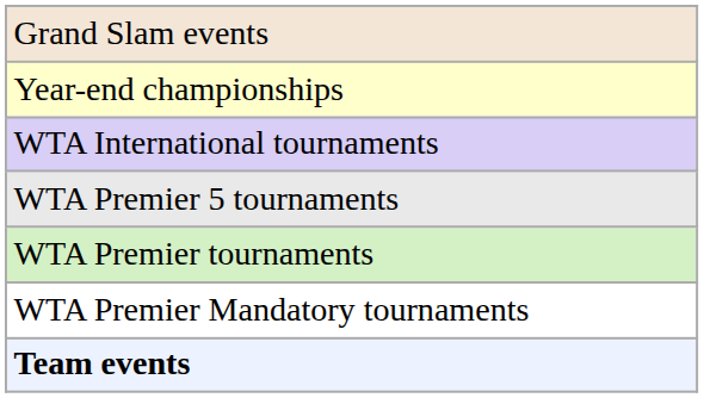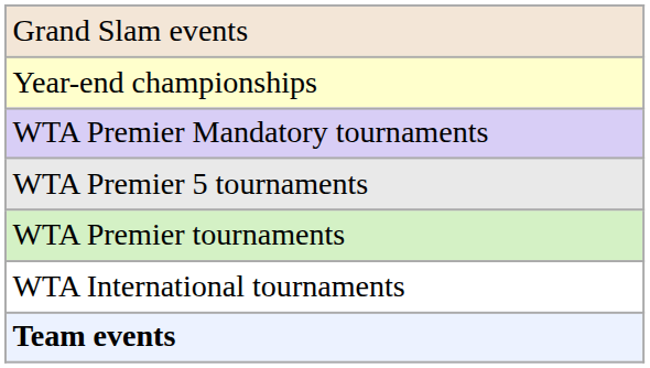row 3 | column 1: WTA International tournaments -> WTA Premier Mandatory tournaments
row 6 | column 1: WTA Premier Mandatory tournaments -> WTA International tournaments
